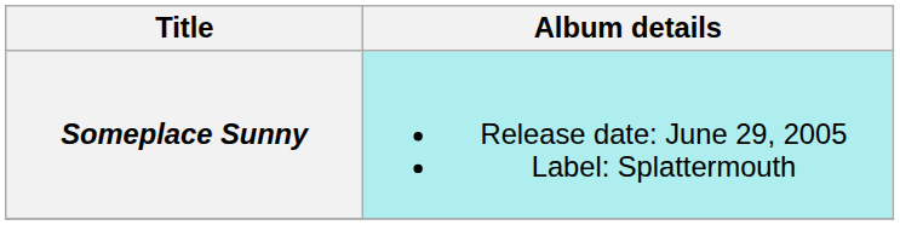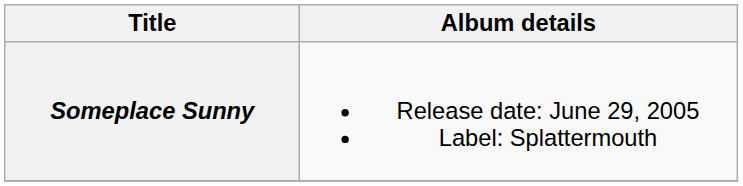Someplace Sunny | Album details: paleturquoise background -> no background
